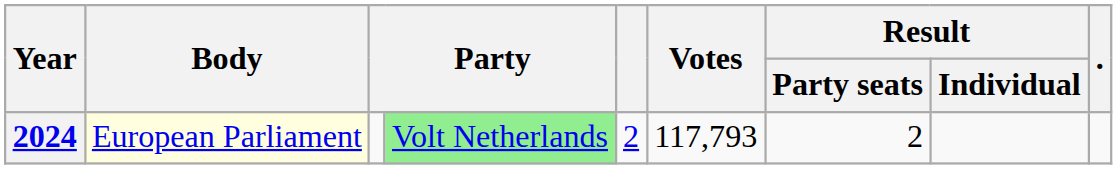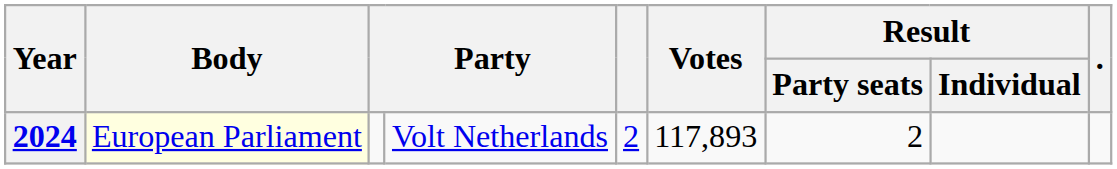2024 | column 4: lightgreen background -> no background
2024 | Votes: 117,793 -> 117,893
